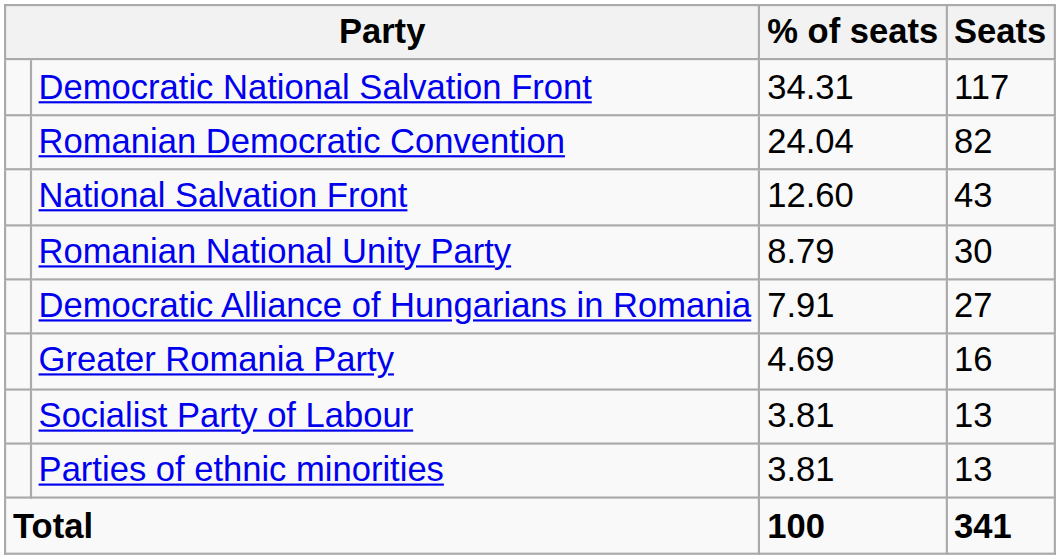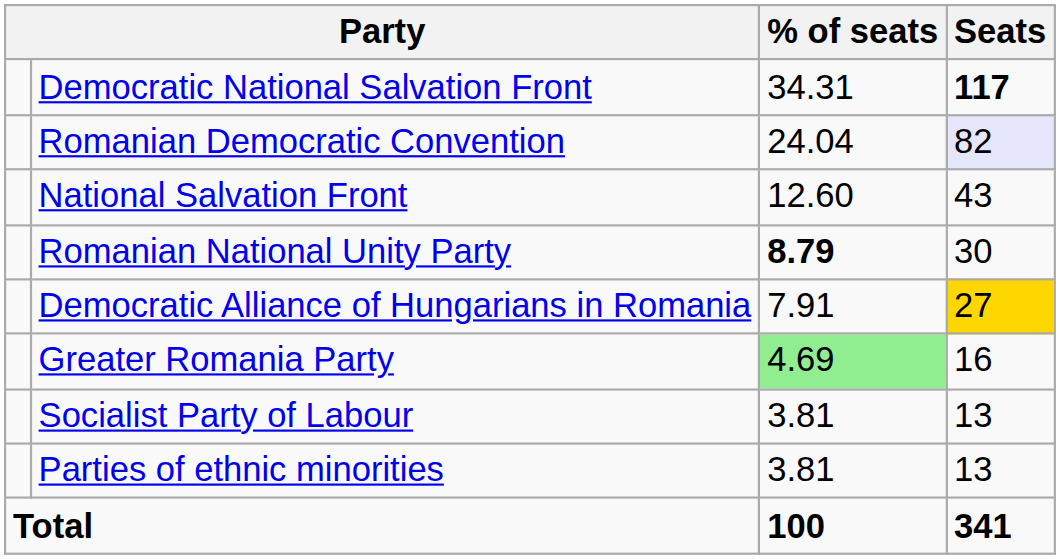Democratic National Salvation Front | Seats: normal -> bold
Romanian Democratic Convention | Seats: no background -> lavender background
Romanian National Unity Party | % of seats: normal -> bold
Democratic Alliance of Hungarians in Romania | Seats: no background -> gold background
Greater Romania Party | % of seats: no background -> lightgreen background
